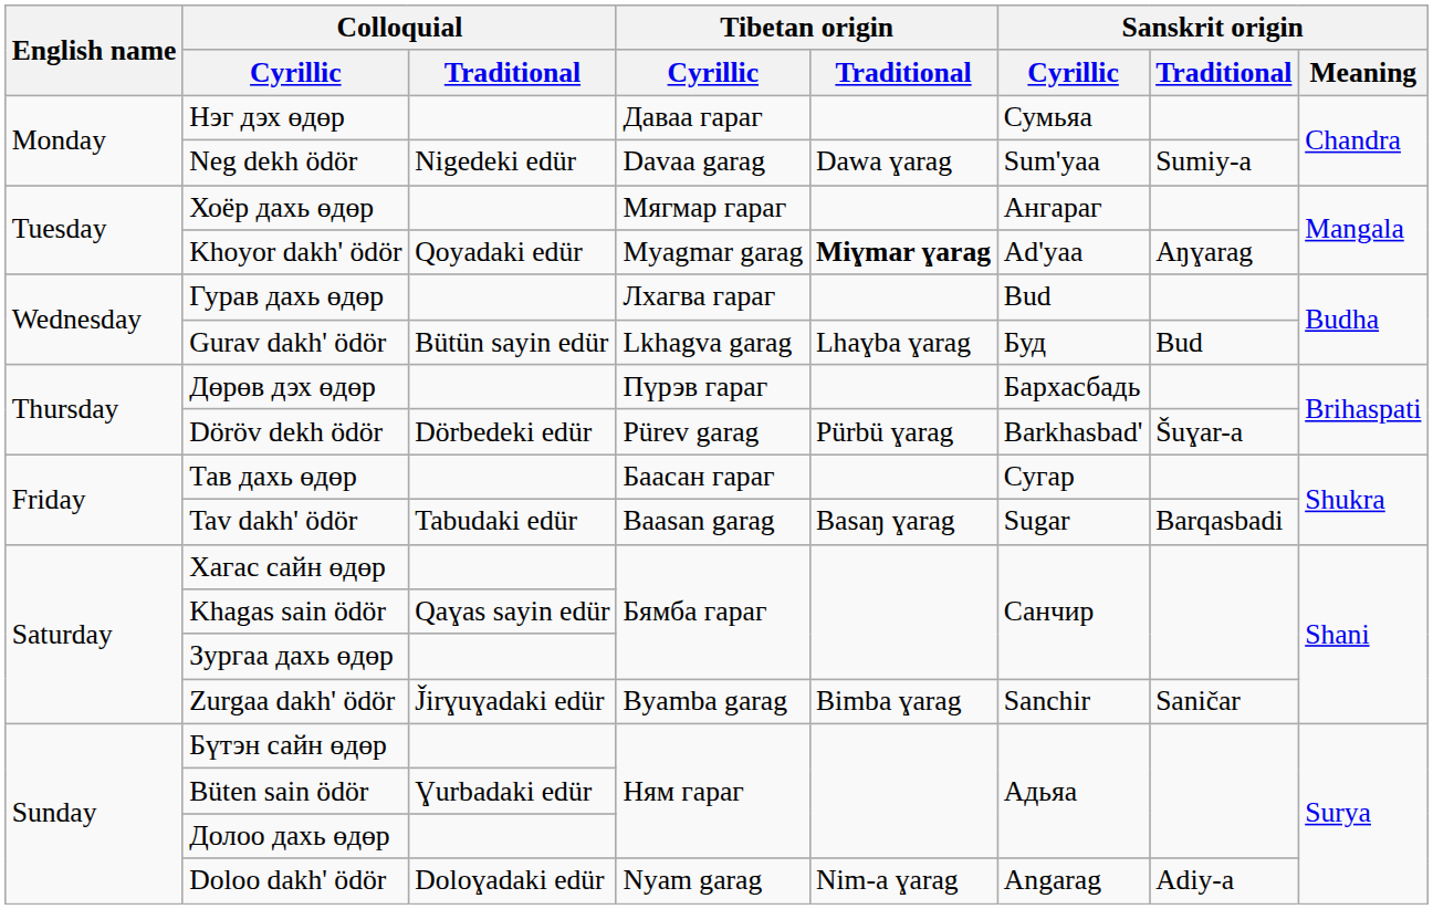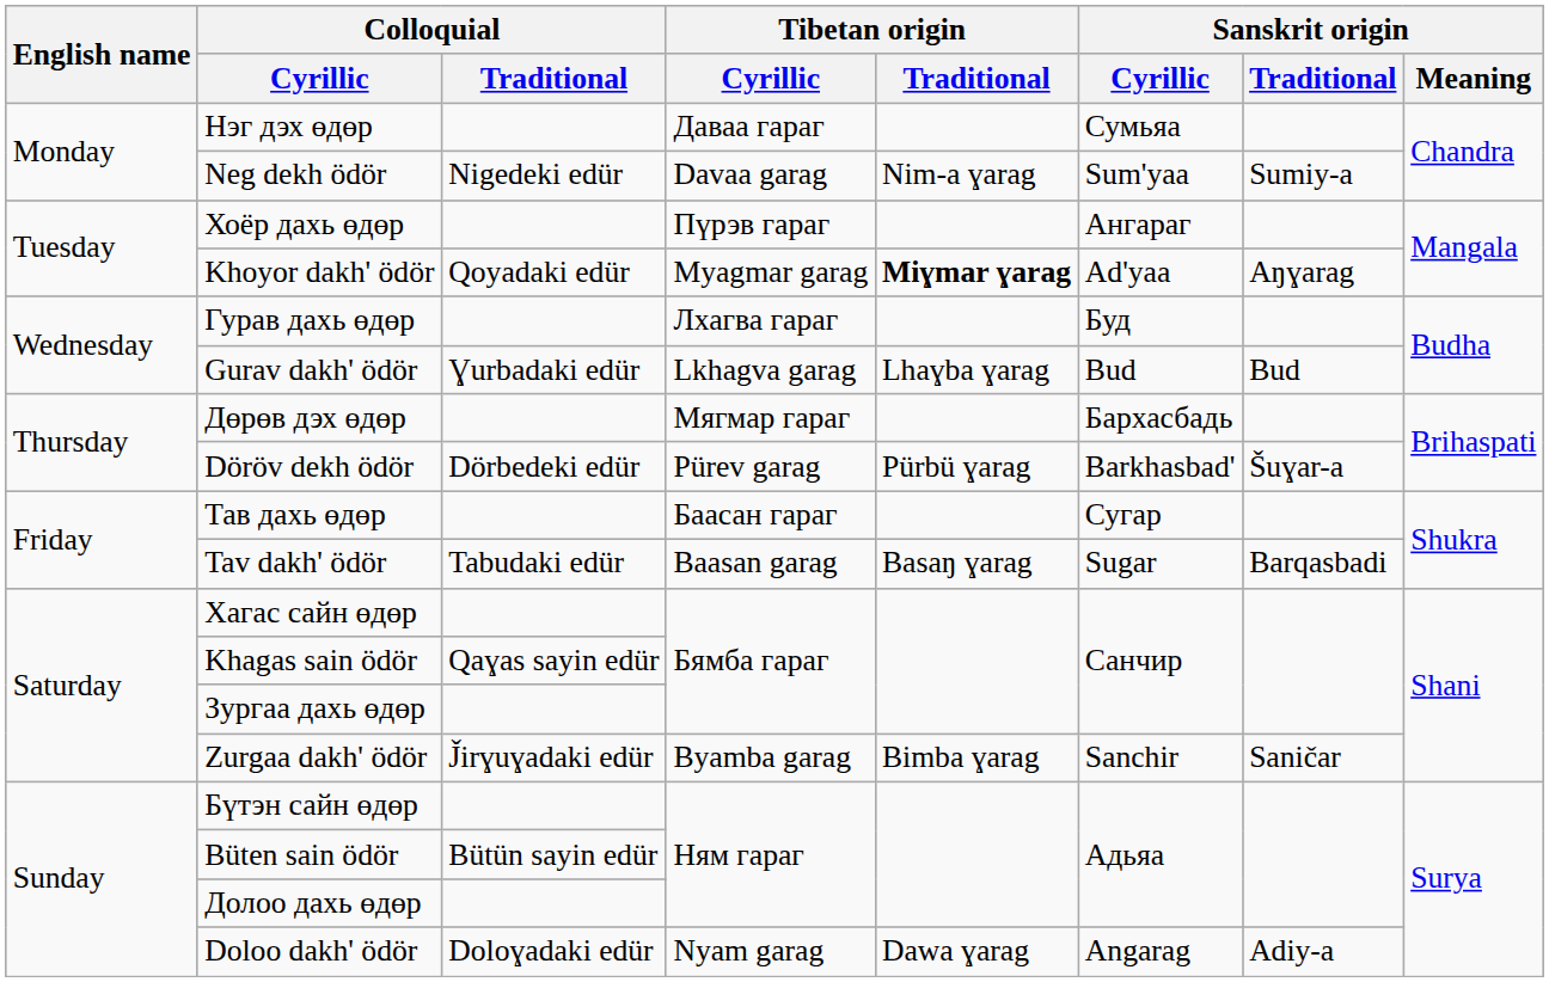Neg dekh ödör | Tibetan origin / Traditional: Dawa ɣarag -> Nim-a ɣarag
Хоёр дахь өдөр | Tibetan origin / Cyrillic: Мягмар гараг -> Пүрэв гараг
Гурав дахь өдөр | Sanskrit origin / Cyrillic: Bud -> Буд
Gurav dakh' ödör | Colloquial / Traditional: Bütün sayin edür -> Ɣurbadaki edür
Gurav dakh' ödör | Sanskrit origin / Cyrillic: Буд -> Bud
Дөрөв дэх өдөр | Tibetan origin / Cyrillic: Пүрэв гараг -> Мягмар гараг
Büten sain ödör | Colloquial / Traditional: Ɣurbadaki edür -> Bütün sayin edür
Doloo dakh' ödör | Tibetan origin / Traditional: Nim-a ɣarag -> Dawa ɣarag
